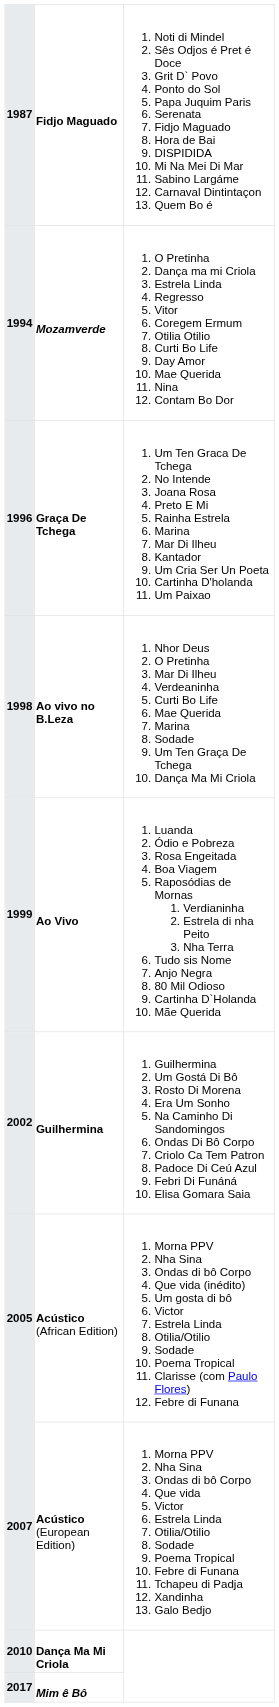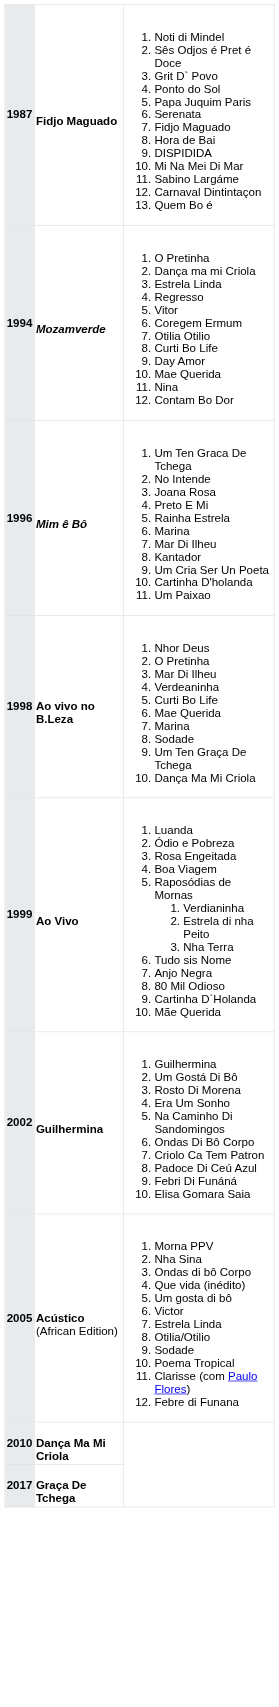1996 | column 2: Graça De Tchega -> Mim ê Bô
- row: 2007 | Acústico (European Edition) | Morna PPV Nha Sina Ondas di bô Corpo Que vida Victor Estrela Linda Otilia/Otilio Sodade Poema Tropical Febre di Funana Tchapeu di Padja Xandinha Galo Bedjo
2017 | column 2: Mim ê Bô -> Graça De Tchega
